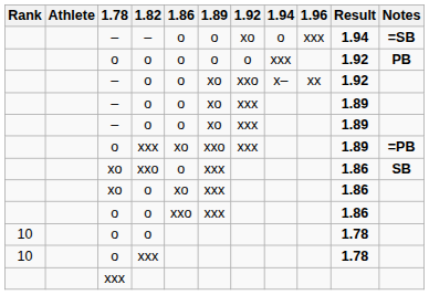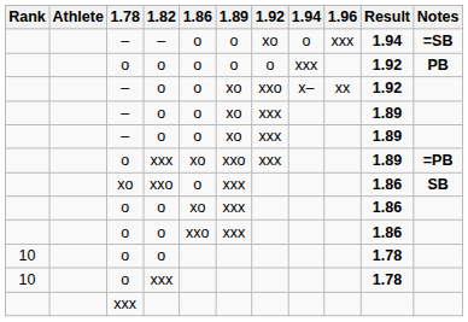row 9 | 1.78: xo -> o
